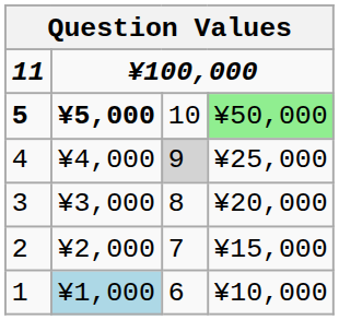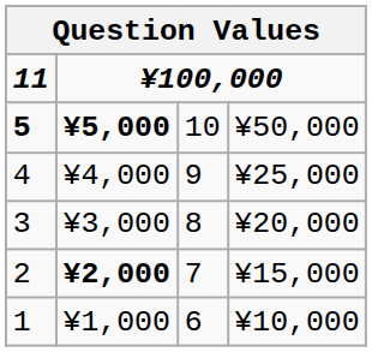5 | column 4: lightgreen background -> no background
4 | column 3: lightgrey background -> no background
2 | column 2: normal -> bold
1 | column 2: lightblue background -> no background
